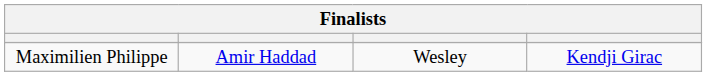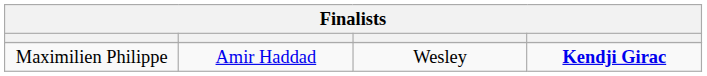Maximilien Philippe | column 4: normal -> bold
